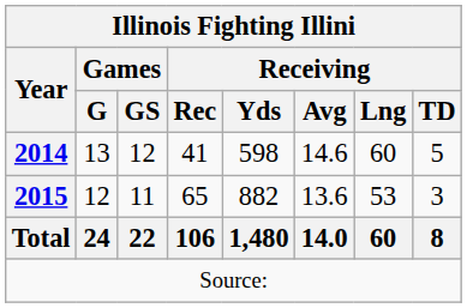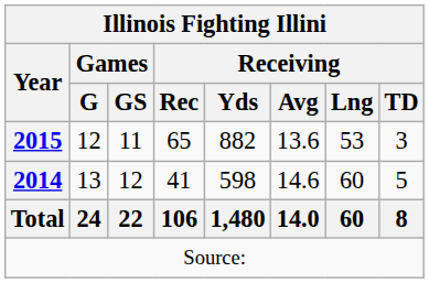rows swapped: 2014 <-> 2015
